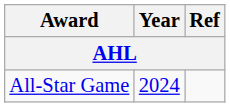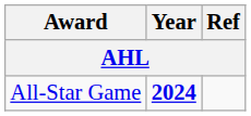row 3 | Year: normal -> bold
